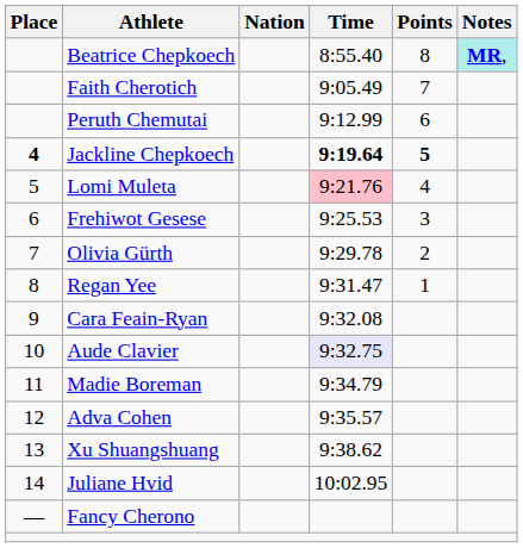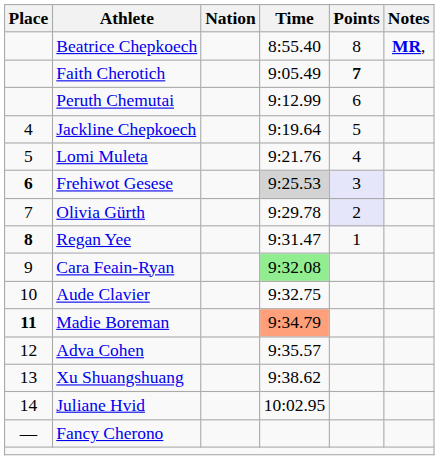Beatrice Chepkoech | Notes: paleturquoise background -> no background
Faith Cherotich | Points: normal -> bold
Jackline Chepkoech | Place: bold -> normal
Jackline Chepkoech | Time: bold -> normal
Jackline Chepkoech | Points: bold -> normal
Lomi Muleta | Time: pink background -> no background
Frehiwot Gesese | Place: normal -> bold
Frehiwot Gesese | Time: no background -> lightgrey background
Frehiwot Gesese | Points: no background -> lavender background
Olivia Gürth | Points: no background -> lavender background
Regan Yee | Place: normal -> bold
Cara Feain-Ryan | Time: no background -> lightgreen background
Aude Clavier | Time: lavender background -> no background
Madie Boreman | Place: normal -> bold
Madie Boreman | Time: no background -> lightsalmon background
